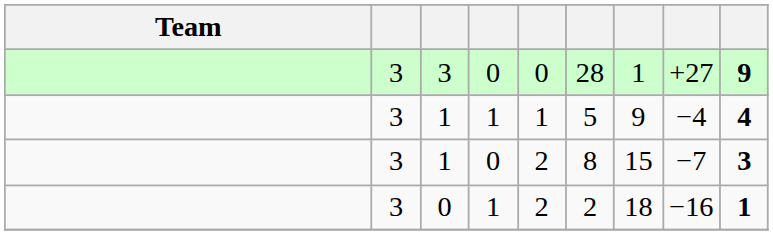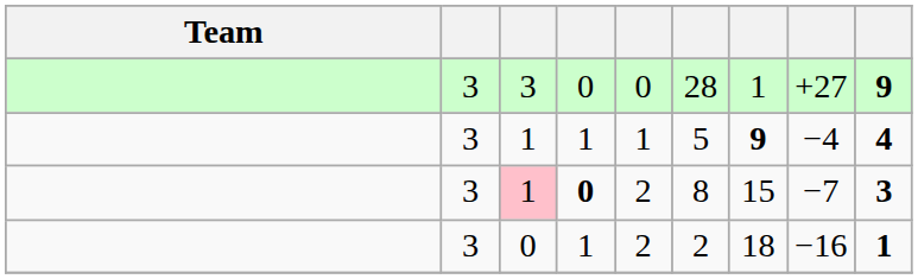row 3 | column 7: normal -> bold
row 4 | column 3: no background -> pink background
row 4 | column 4: normal -> bold
